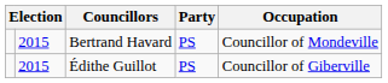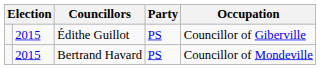rows swapped: Édithe Guillot <-> Bertrand Havard
